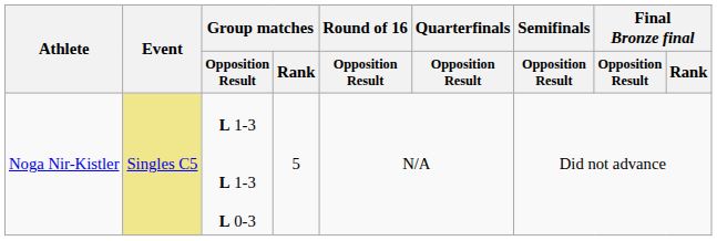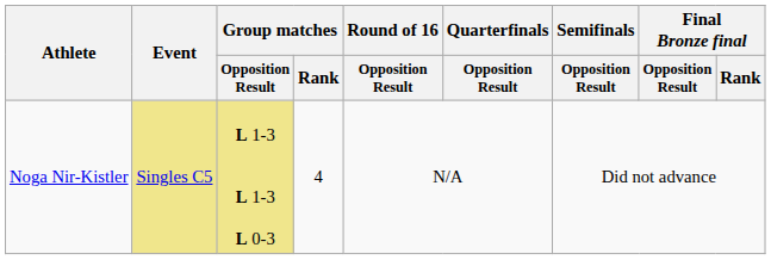Noga Nir-Kistler | Group matches / Opposition Result: no background -> khaki background
Noga Nir-Kistler | Group matches / Rank: 5 -> 4
